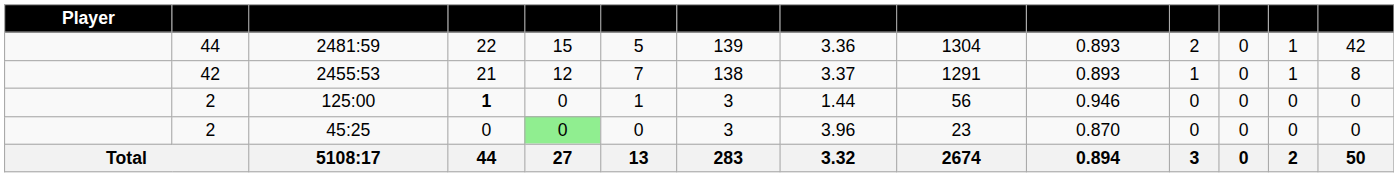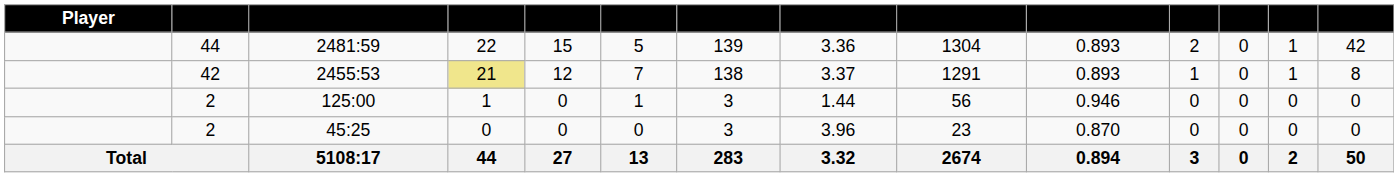2455:53 | column 4: no background -> khaki background
125:00 | column 4: bold -> normal
45:25 | column 5: lightgreen background -> no background
